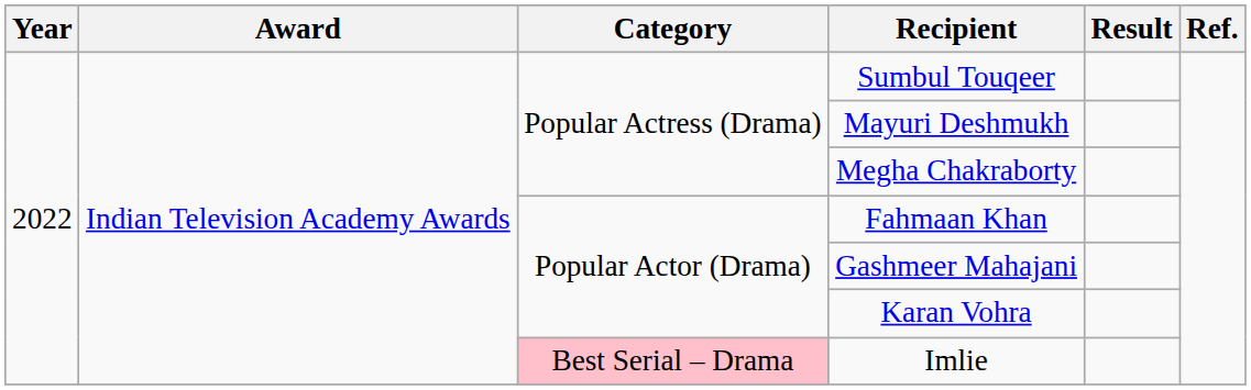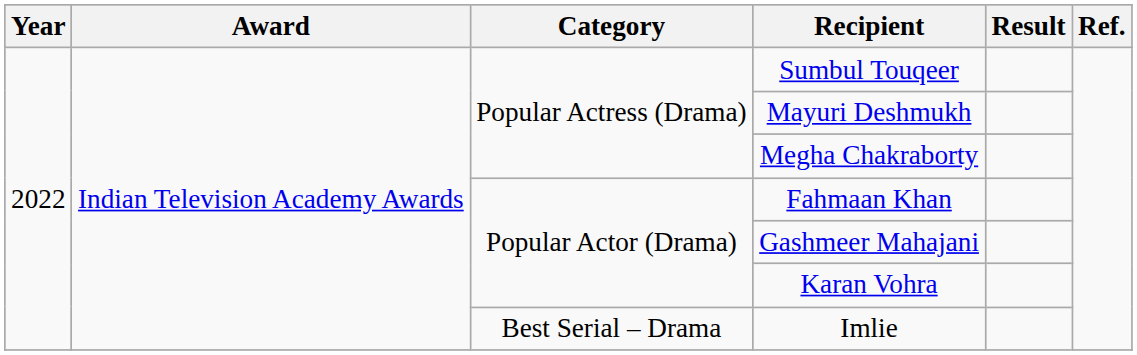Imlie | Category: pink background -> no background
